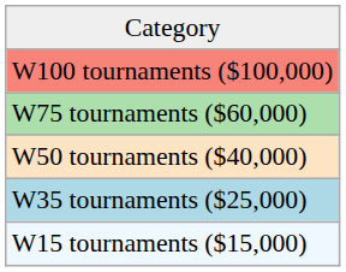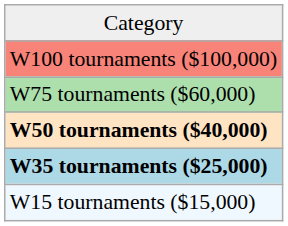row 4 | column 1: normal -> bold
row 5 | column 1: normal -> bold
